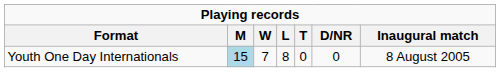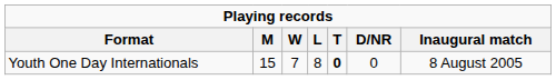Youth One Day Internationals | M: lightblue background -> no background
Youth One Day Internationals | T: normal -> bold
